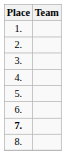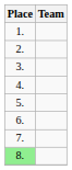7. | Place: bold -> normal
8. | Place: no background -> lightgreen background
